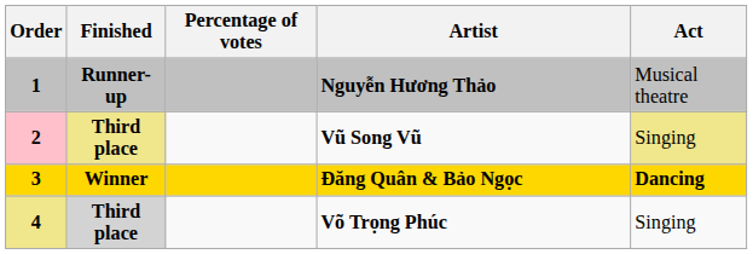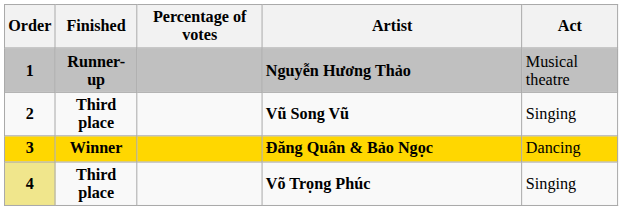Vũ Song Vũ | Order: pink background -> no background
Vũ Song Vũ | Finished: khaki background -> no background
Vũ Song Vũ | Act: khaki background -> no background
Đăng Quân & Bảo Ngọc | Act: bold -> normal
Võ Trọng Phúc | Finished: lightgrey background -> no background
